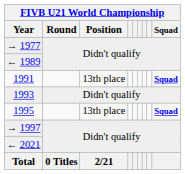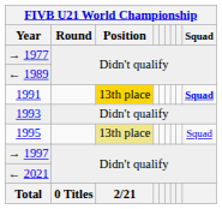1991 | FIVB U21 World Championship / Position: no background -> gold background
1995 | FIVB U21 World Championship / Position: no background -> khaki background
1995 | FIVB U21 World Championship / Squad: bold -> normal
